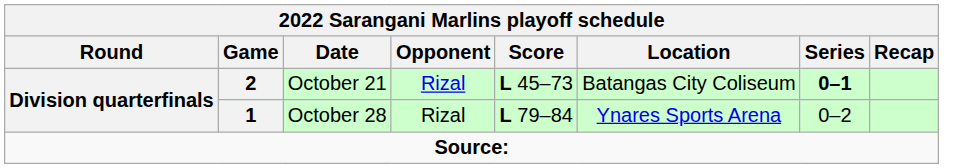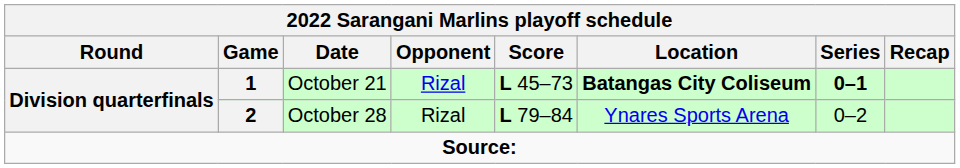October 21 | Game: 2 -> 1
October 21 | Location: normal -> bold
October 28 | Game: 1 -> 2
